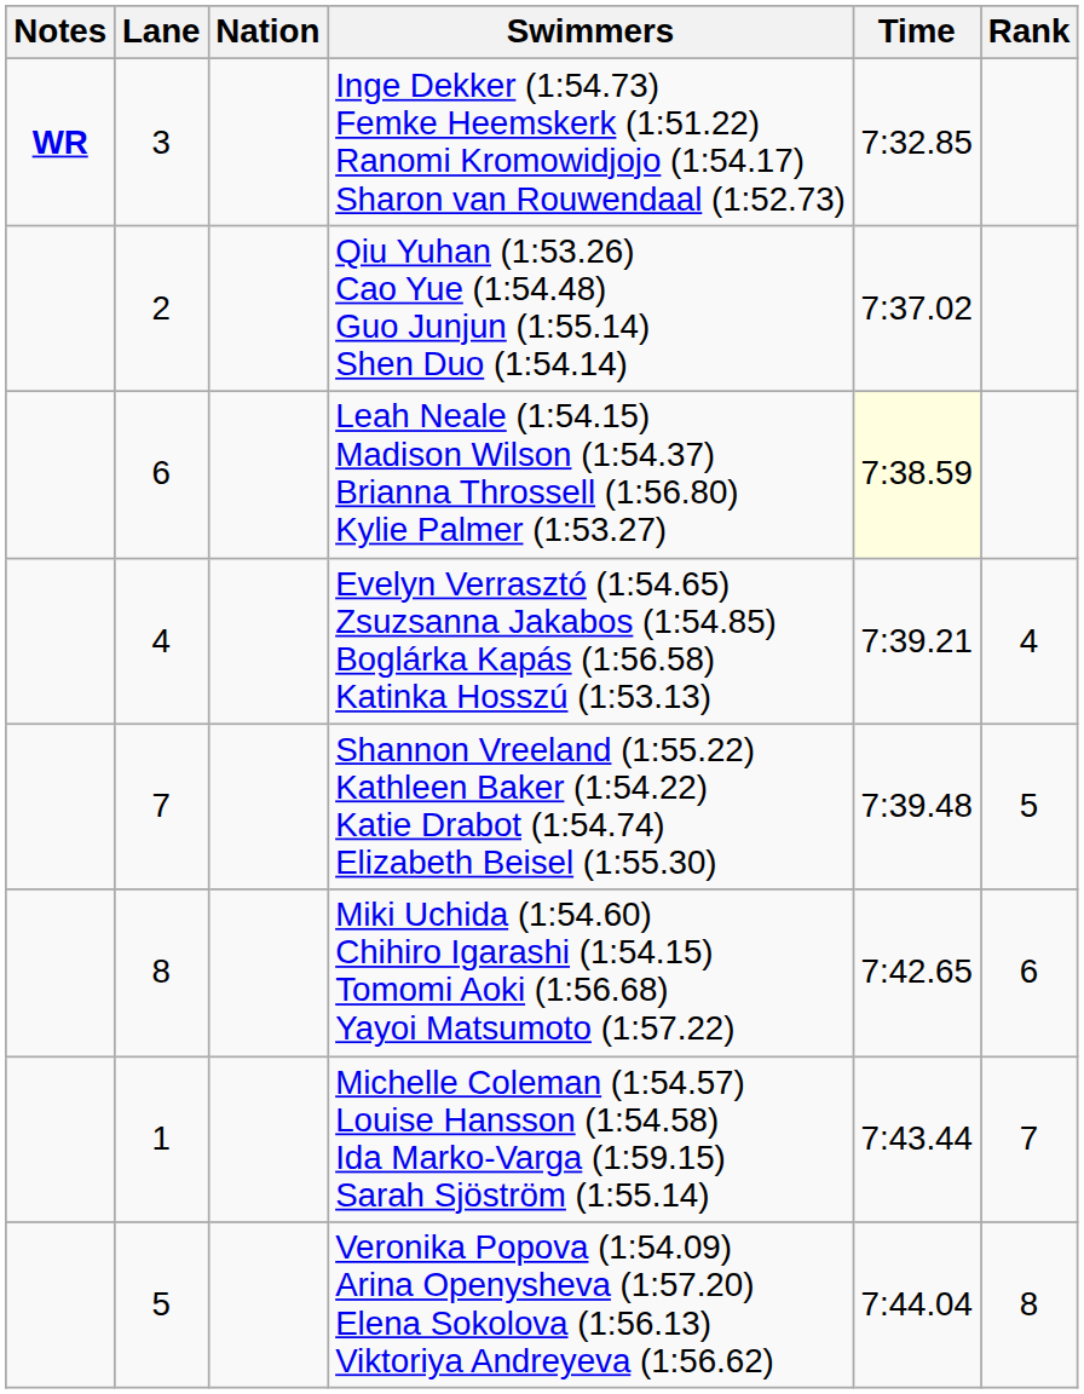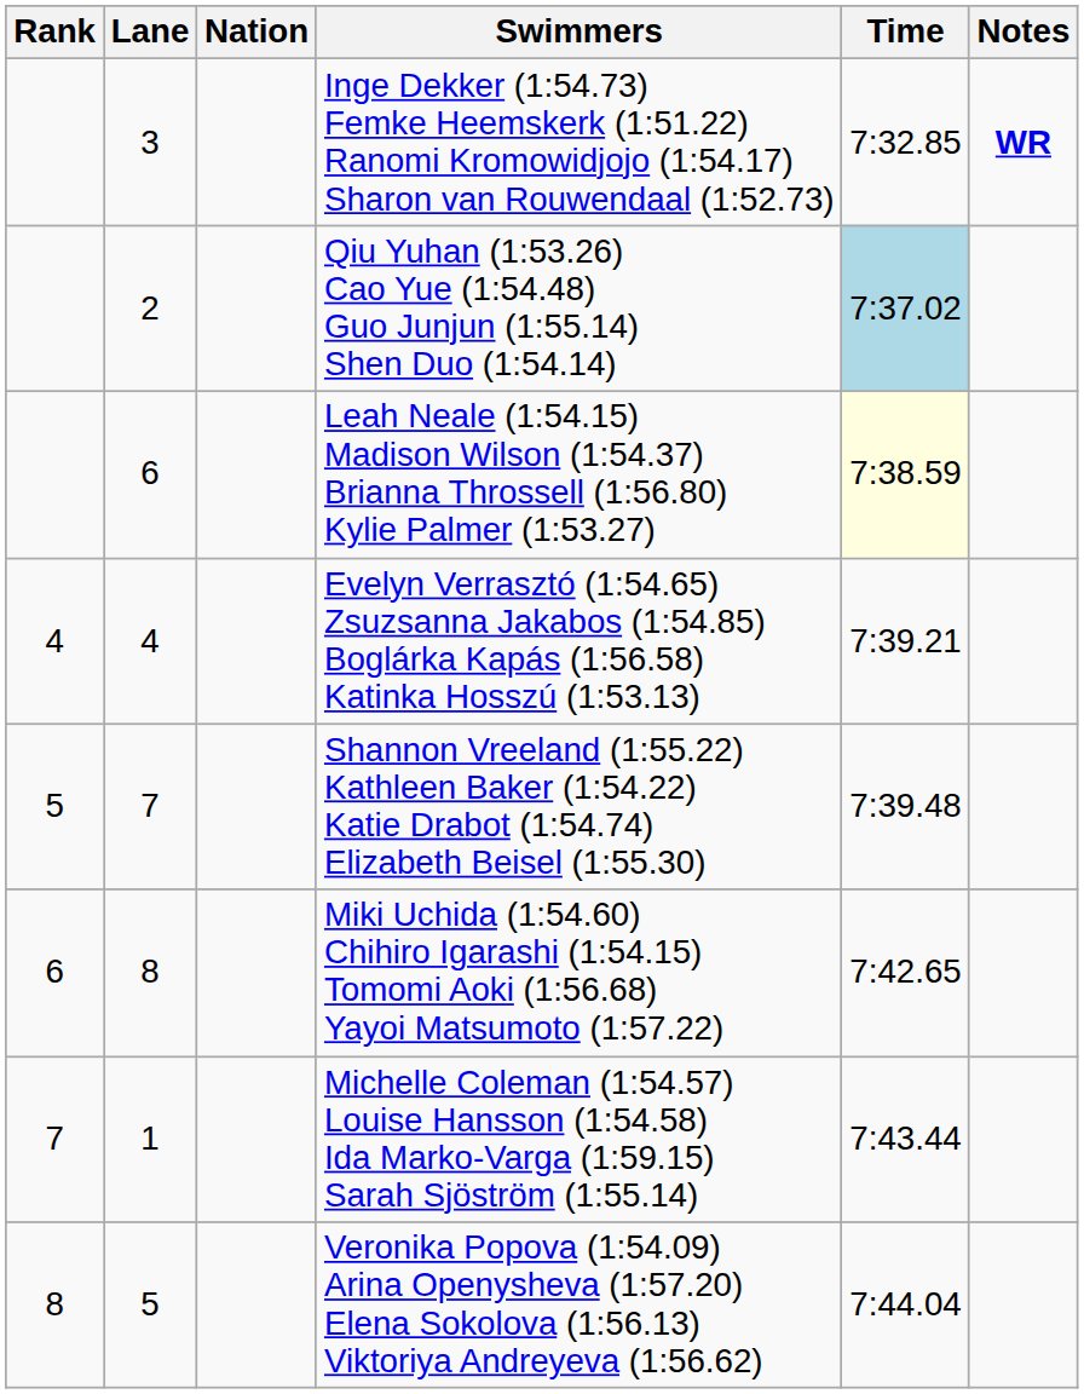columns swapped: Rank <-> Notes
row 3 | Time: no background -> lightblue background
